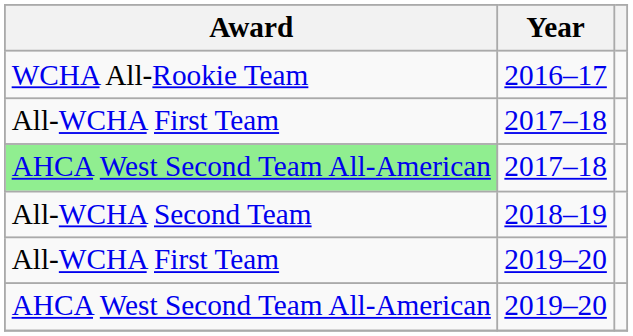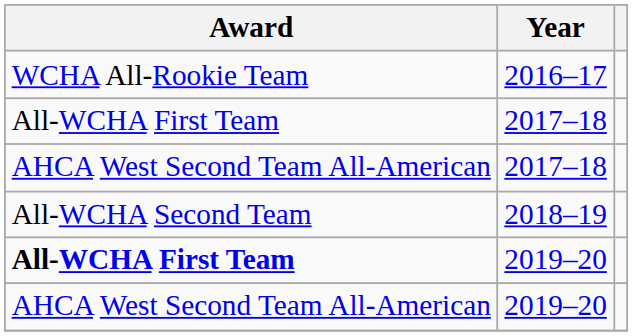row 4 | Award: lightgreen background -> no background
row 6 | Award: normal -> bold
